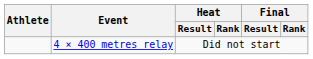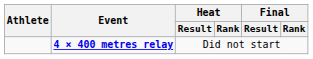4 × 400 metres relay | Event: normal -> bold
